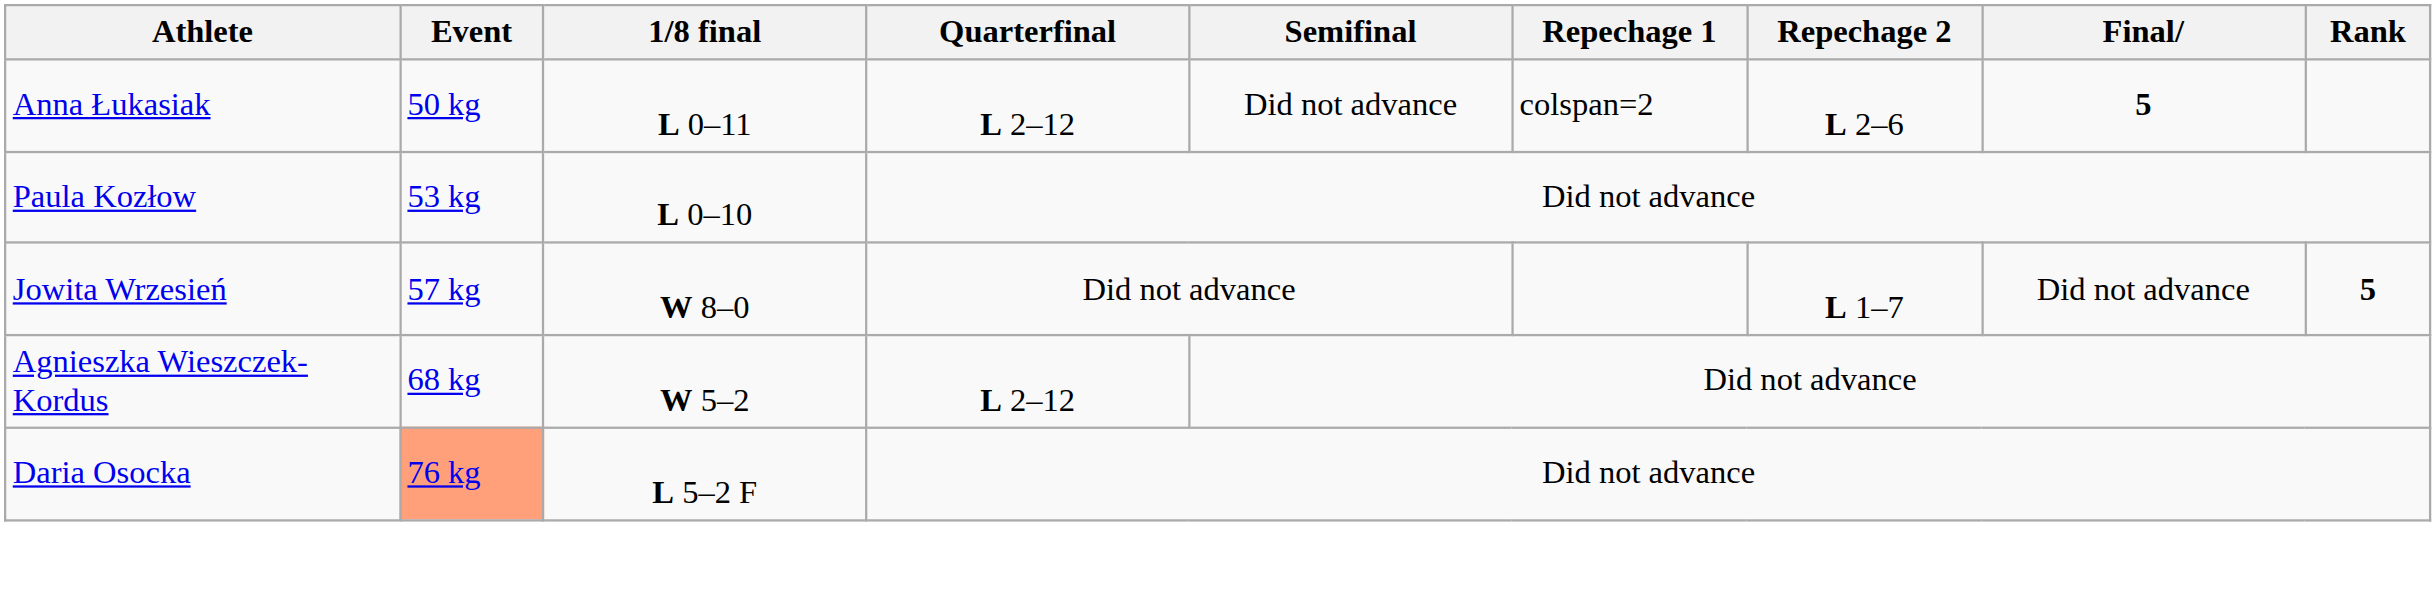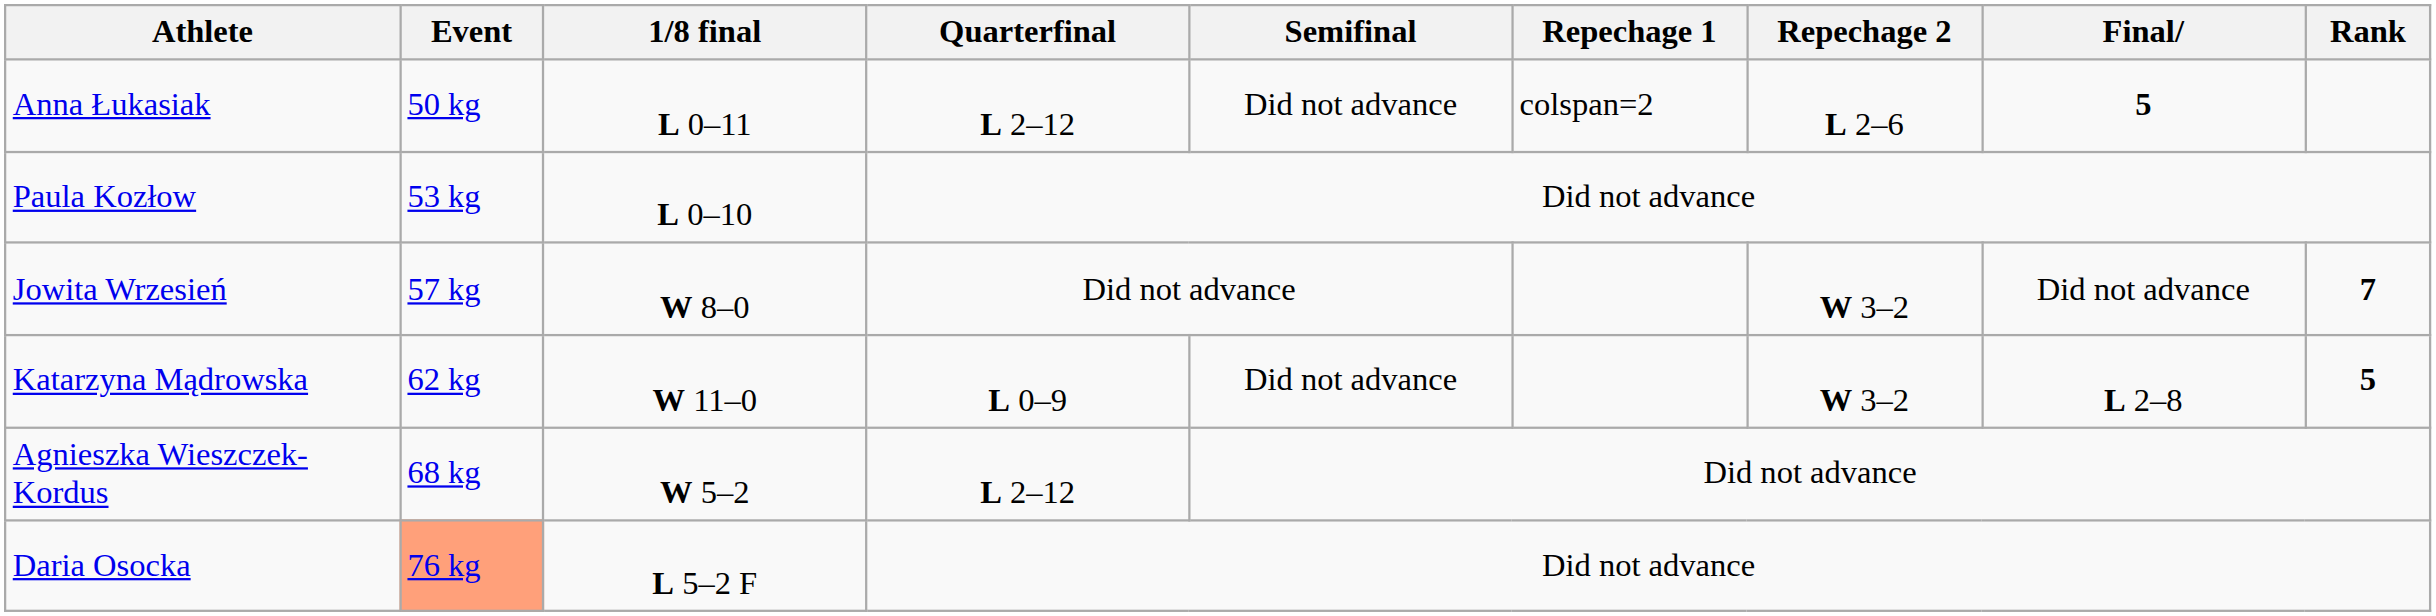Jowita Wrzesień | Repechage 2: L 1–7 -> W 3–2
Jowita Wrzesień | Rank: 5 -> 7
+ row: Katarzyna Mądrowska | 62 kg | W 11–0 | L 0–9 | Did not advance | W 3–2 | L 2–8 | 5
